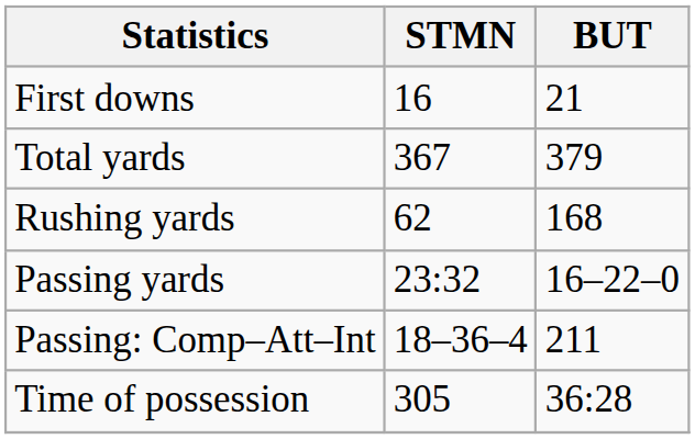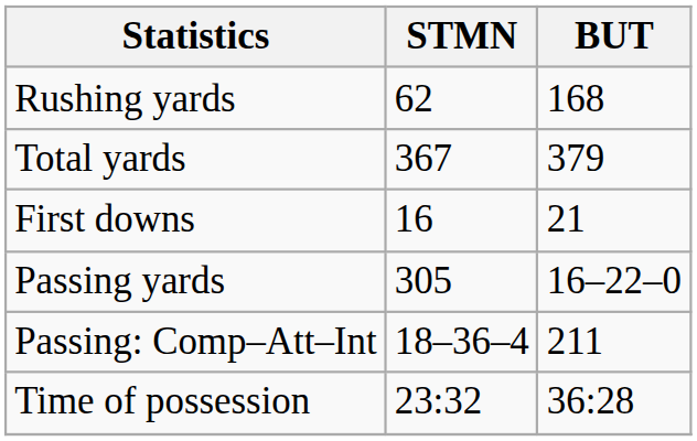rows swapped: First downs <-> Rushing yards
Passing yards | STMN: 23:32 -> 305
Time of possession | STMN: 305 -> 23:32
